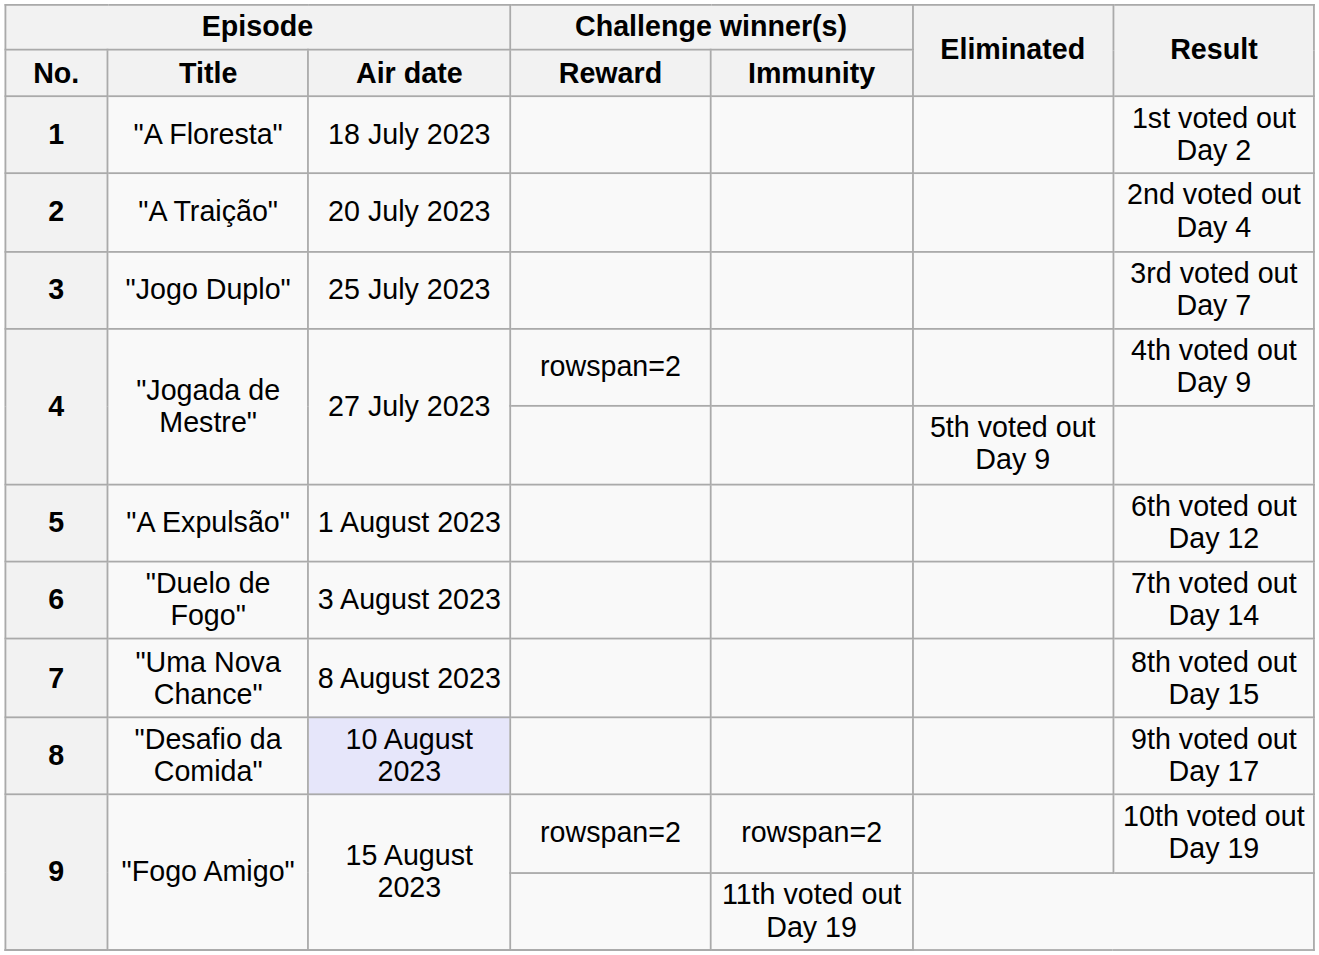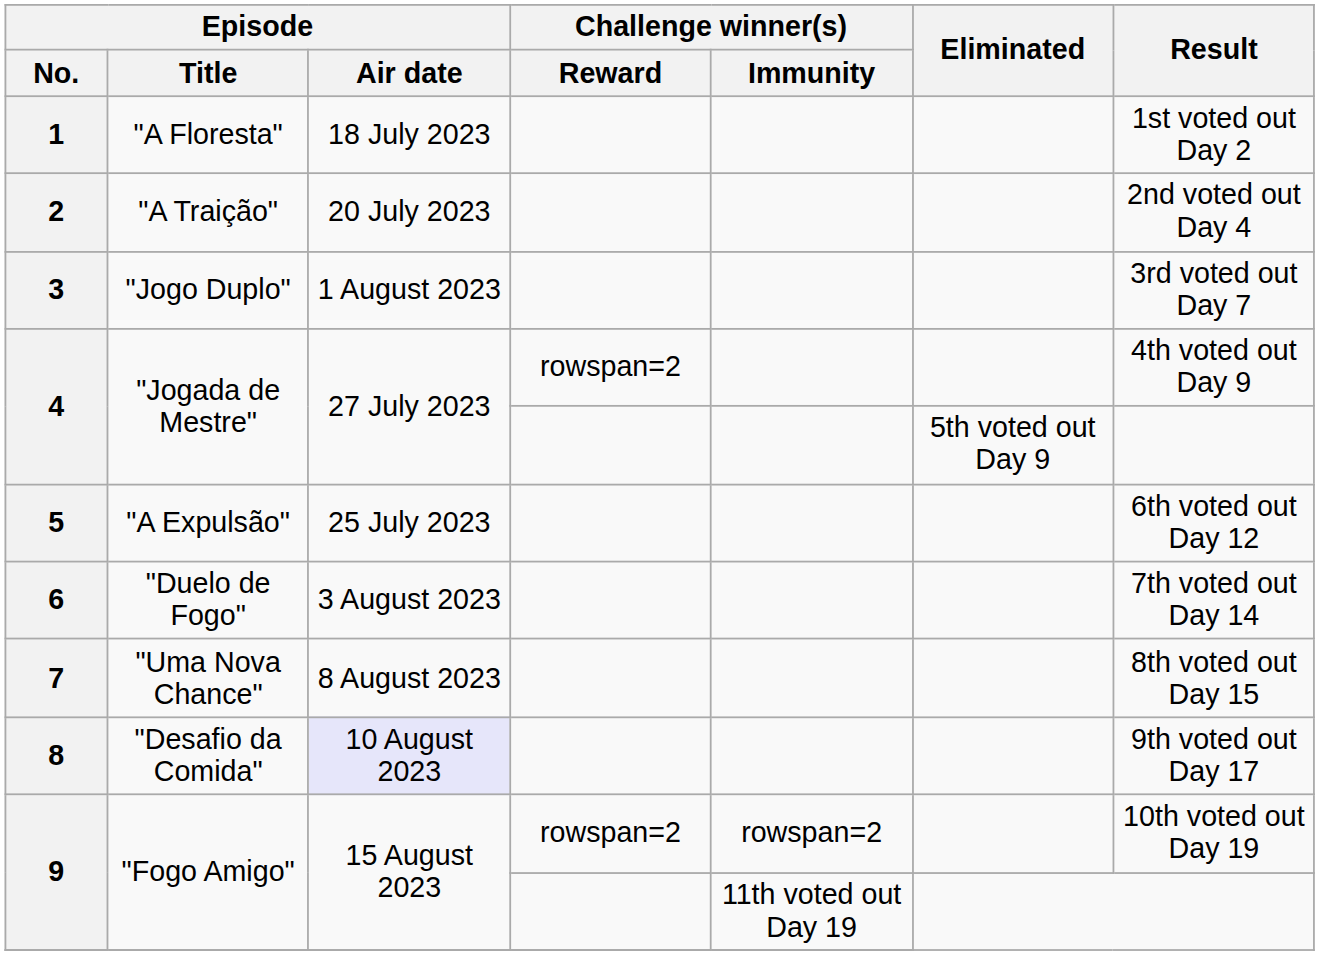3 | Episode / Air date: 25 July 2023 -> 1 August 2023
5 | Episode / Air date: 1 August 2023 -> 25 July 2023
